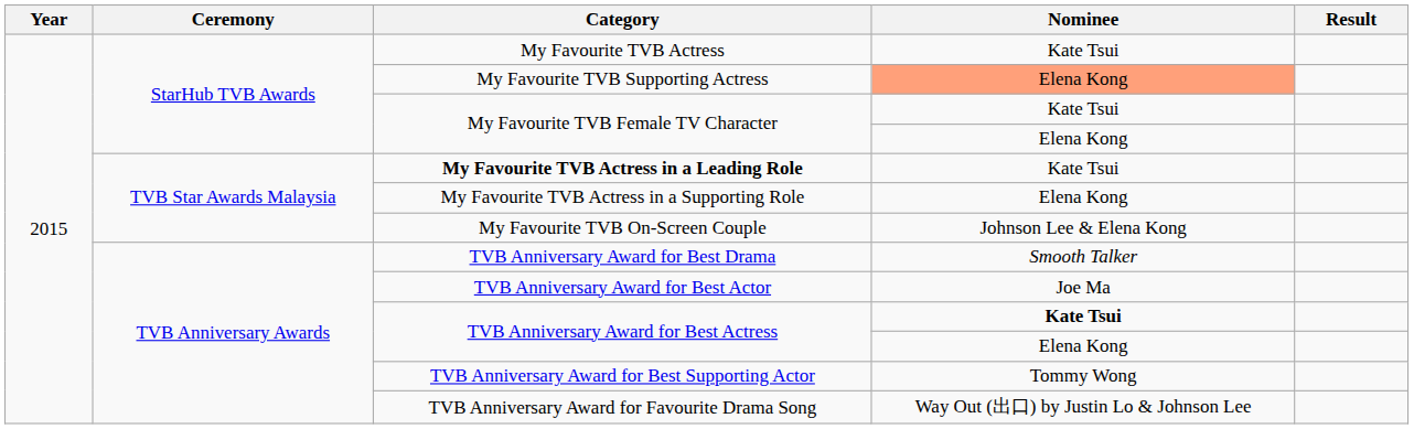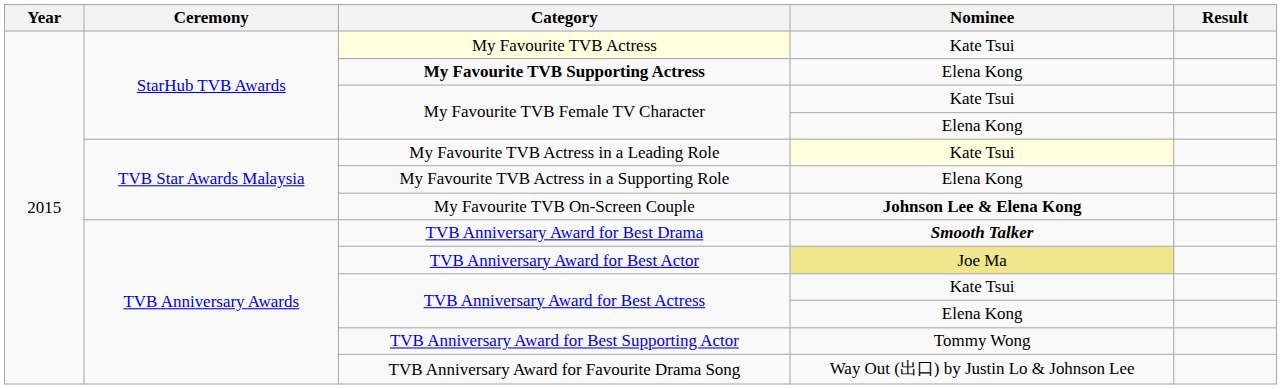My Favourite TVB Actress | Category: no background -> lightyellow background
My Favourite TVB Supporting Actress | Category: normal -> bold
My Favourite TVB Supporting Actress | Nominee: lightsalmon background -> no background
My Favourite TVB Actress in a Leading Role | Category: bold -> normal
My Favourite TVB Actress in a Leading Role | Nominee: no background -> lightyellow background
My Favourite TVB On-Screen Couple | Nominee: normal -> bold
TVB Anniversary Award for Best Drama | Nominee: normal -> bold
TVB Anniversary Award for Best Actor | Nominee: no background -> khaki background
TVB Anniversary Award for Best Actress / Kate Tsui | Nominee: bold -> normal
